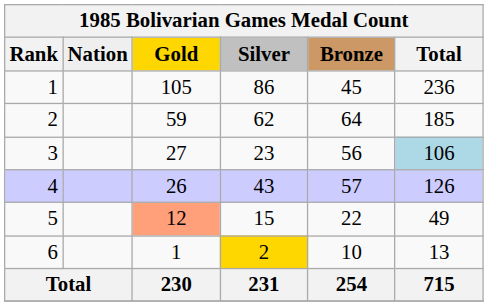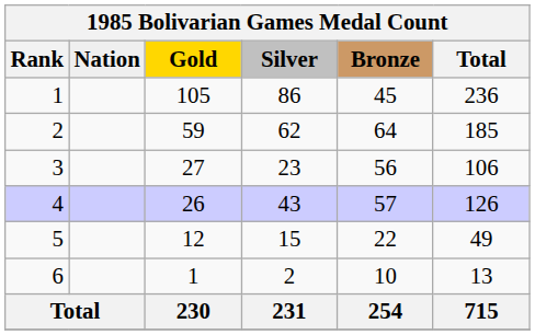3 | Total: lightblue background -> no background
5 | Gold: lightsalmon background -> no background
6 | Silver: gold background -> no background
